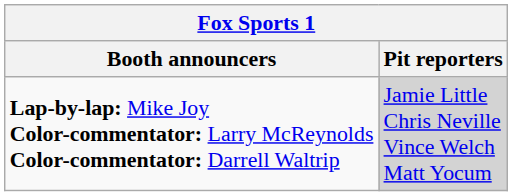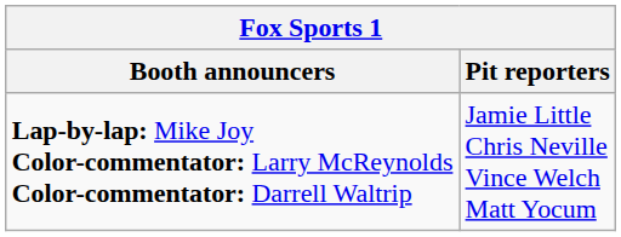row 3 | Pit reporters: lightgrey background -> no background
